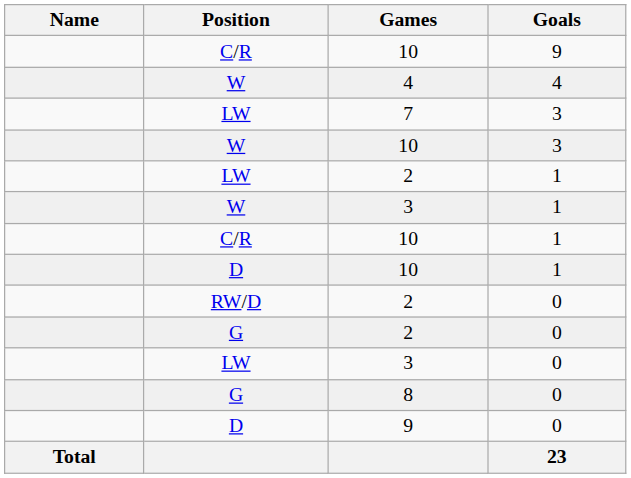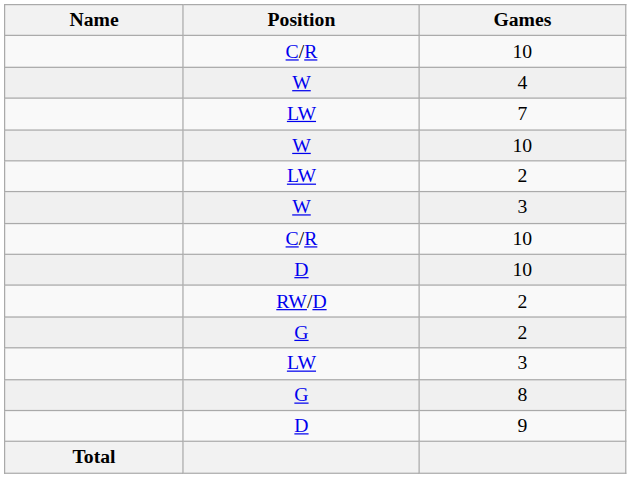- column: Goals | 9 | 4 | 3 | 3 | 1 | 1 | 1 | 1 | 0 | 0 | 0 | 0 | 0 | 23
